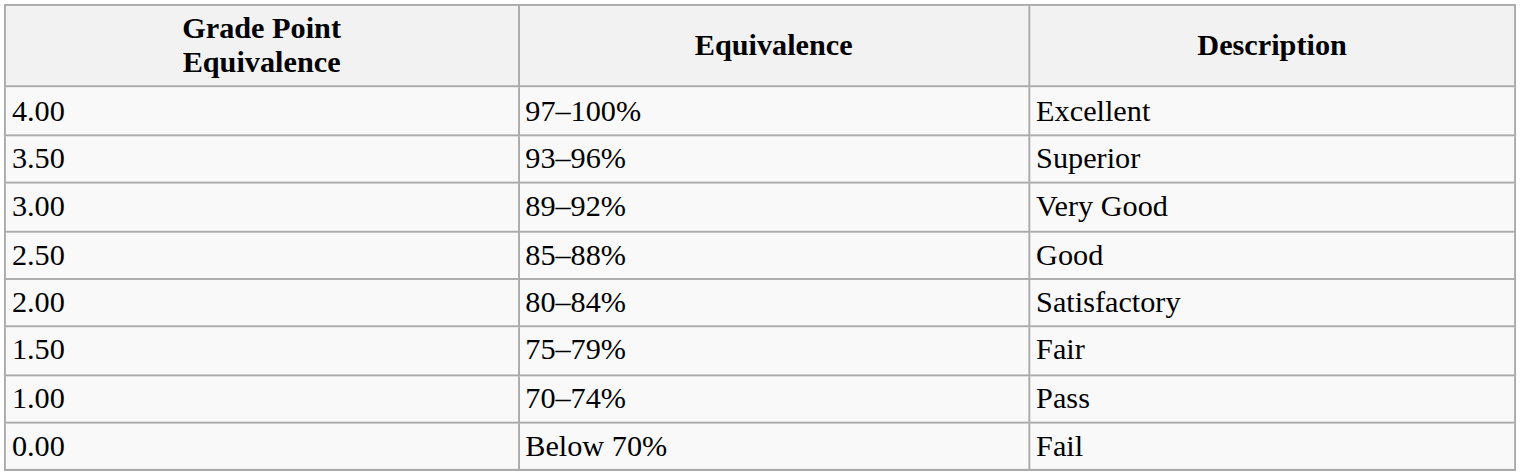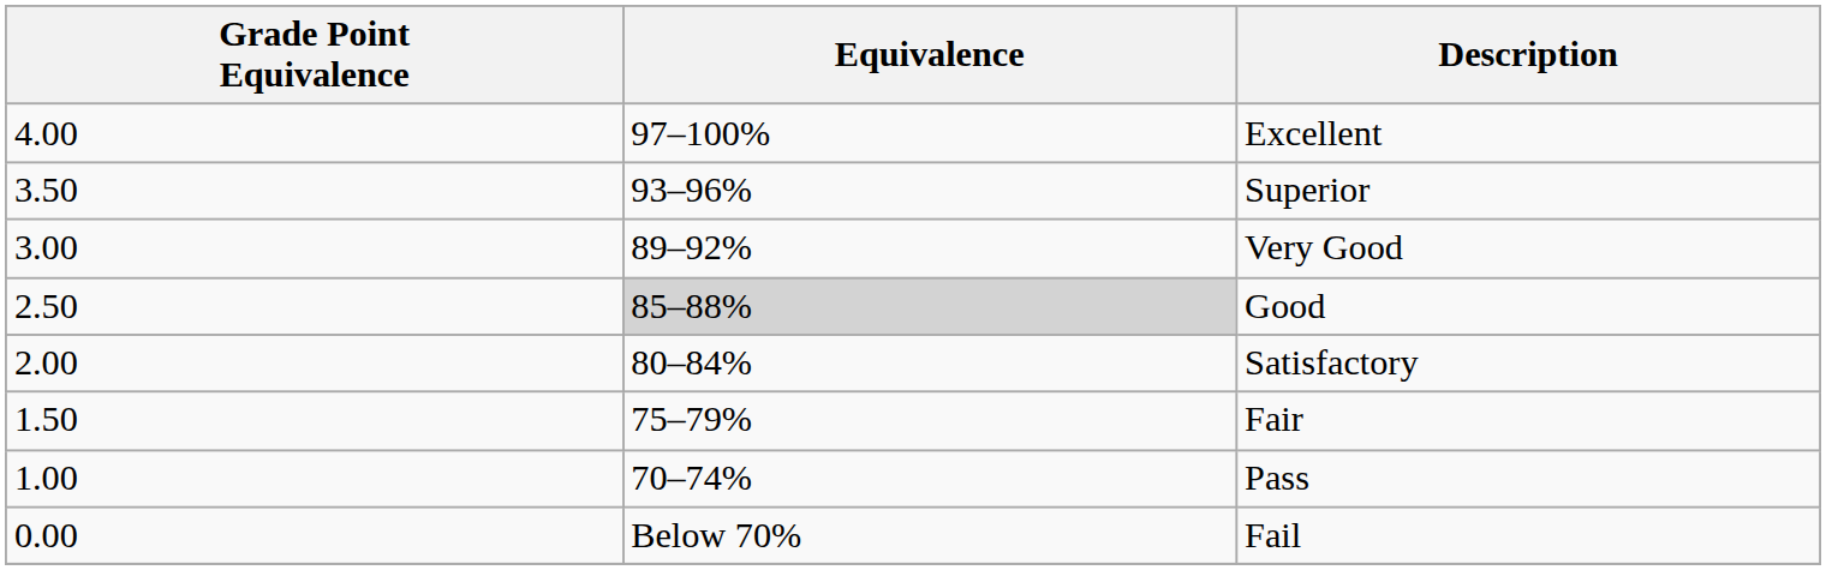Good | Equivalence: no background -> lightgrey background
